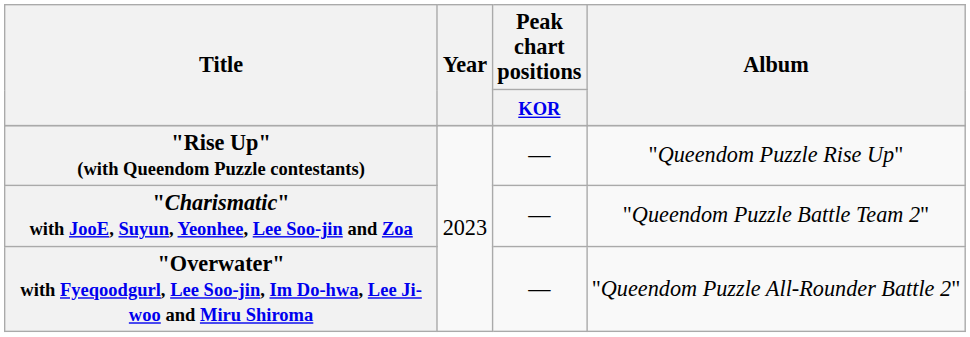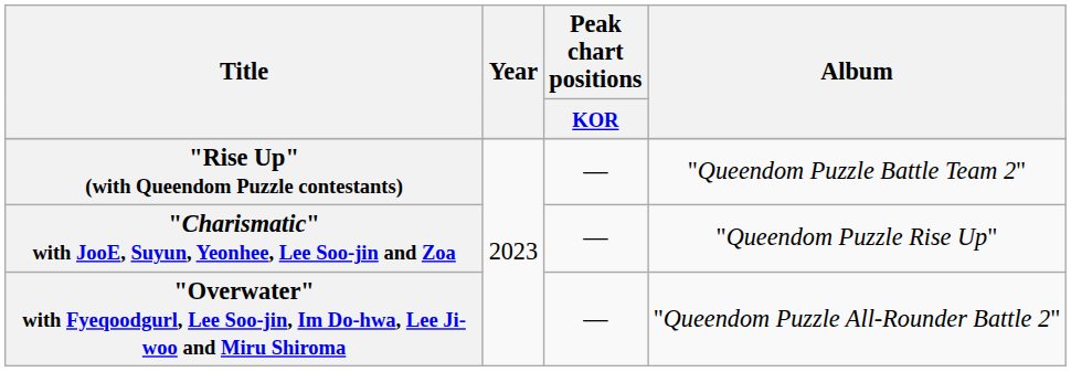"Rise Up" (with Queendom Puzzle contestants) | Album: "Queendom Puzzle Rise Up" -> "Queendom Puzzle Battle Team 2"
"Charismatic" with JooE, Suyun, Yeonhee, Lee Soo-jin and Zoa | Album: "Queendom Puzzle Battle Team 2" -> "Queendom Puzzle Rise Up"
